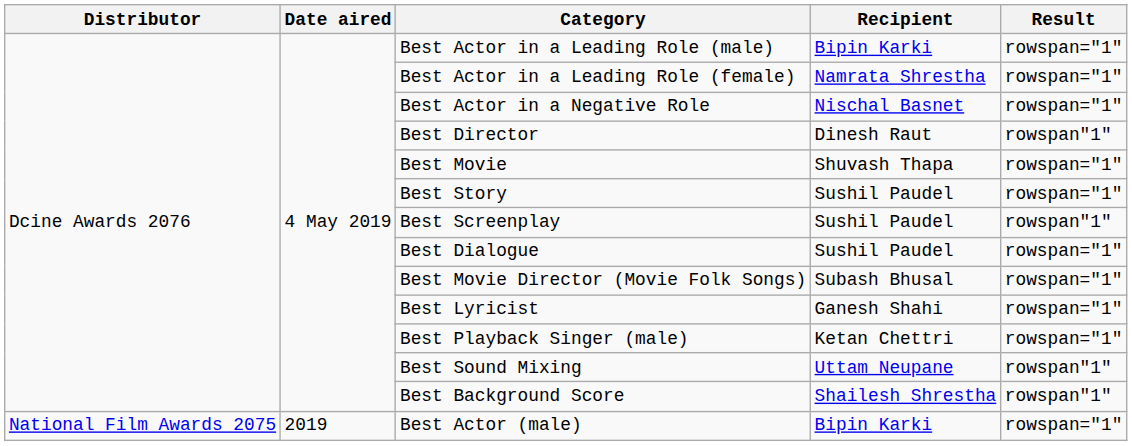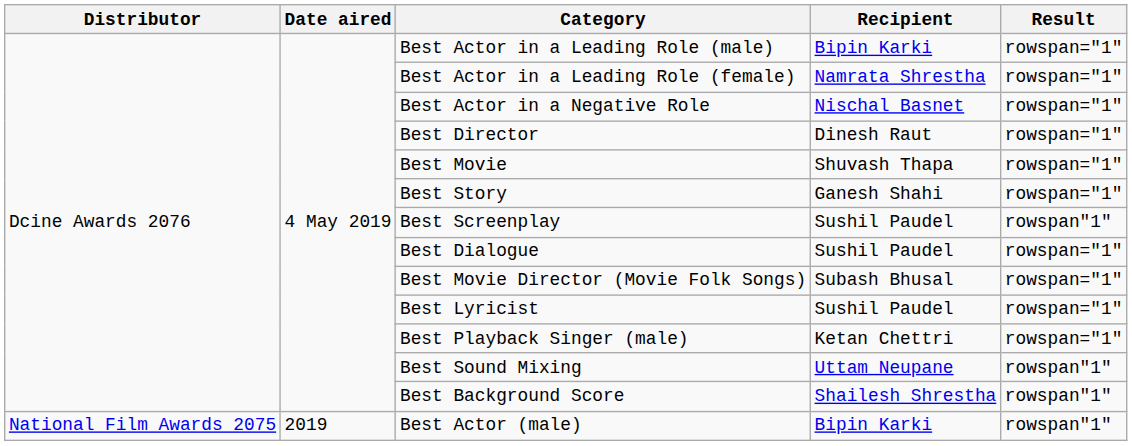Best Director | Result: rowspan"1" -> rowspan="1"
Best Story | Recipient: Sushil Paudel -> Ganesh Shahi
Best Lyricist | Recipient: Ganesh Shahi -> Sushil Paudel
Best Actor (male) | Result: rowspan="1" -> rowspan"1"
